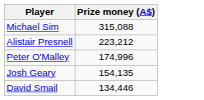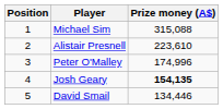+ column: Position | 1 | 2 | 3 | 4 | 5
Alistair Presnell | Prize money (A$): 223,212 -> 223,610
Josh Geary | Prize money (A$): normal -> bold
